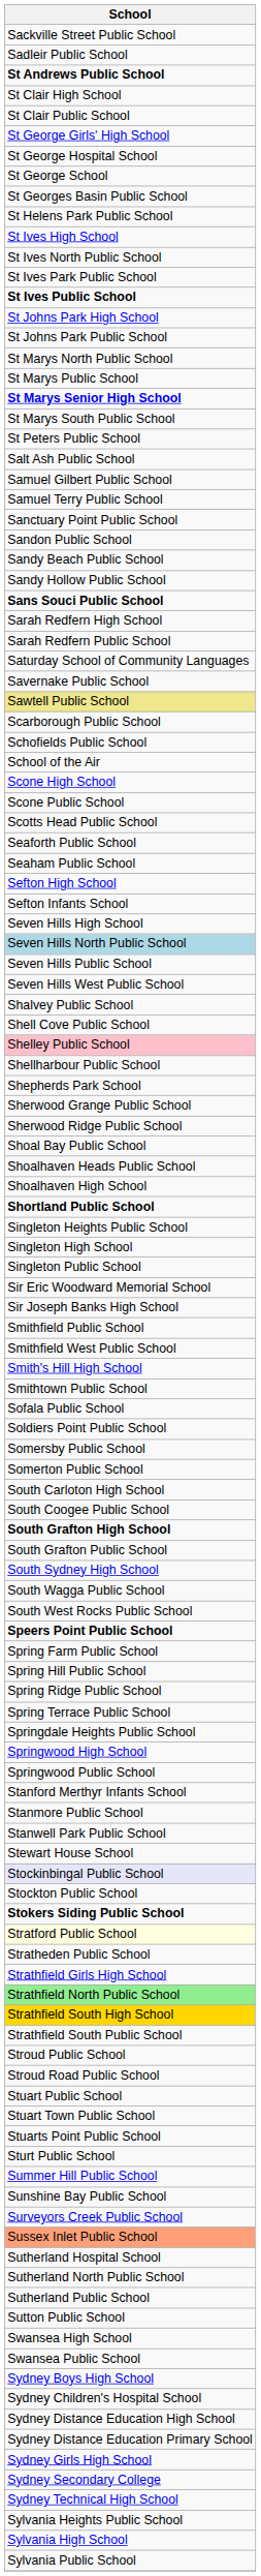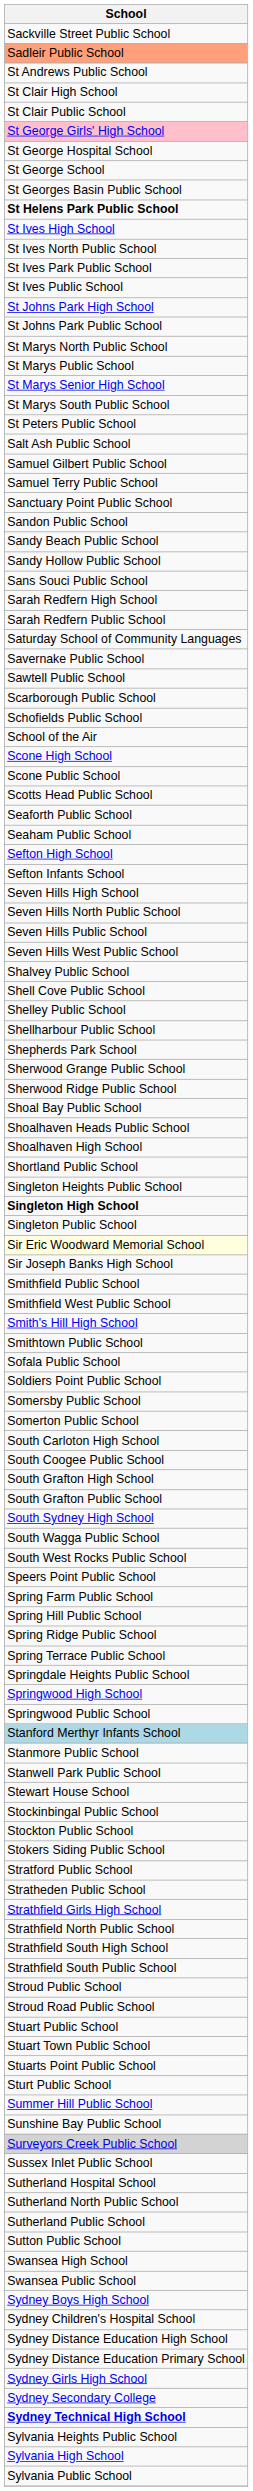row 3 | column 1: no background -> lightsalmon background
row 4 | column 1: bold -> normal
row 7 | column 1: no background -> pink background
row 11 | column 1: normal -> bold
row 15 | column 1: bold -> normal
row 20 | column 1: bold -> normal
row 30 | column 1: bold -> normal
row 35 | column 1: khaki background -> no background
row 47 | column 1: lightblue background -> no background
row 52 | column 1: pink background -> no background
row 60 | column 1: bold -> normal
row 62 | column 1: normal -> bold
row 64 | column 1: no background -> lightyellow background
row 76 | column 1: bold -> normal
row 81 | column 1: bold -> normal
row 89 | column 1: no background -> lightblue background
row 93 | column 1: lavender background -> no background
row 95 | column 1: bold -> normal
row 96 | column 1: lightyellow background -> no background
row 99 | column 1: lightgreen background -> no background
row 100 | column 1: gold background -> no background
row 110 | column 1: no background -> lightgrey background
row 111 | column 1: lightsalmon background -> no background
row 124 | column 1: normal -> bold
